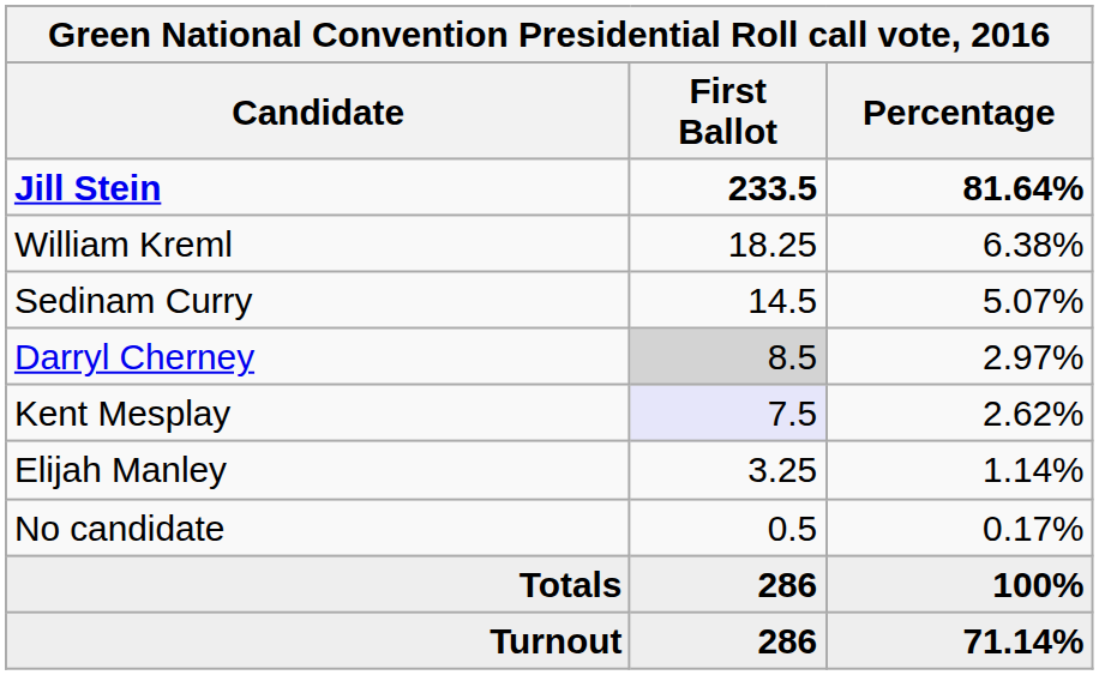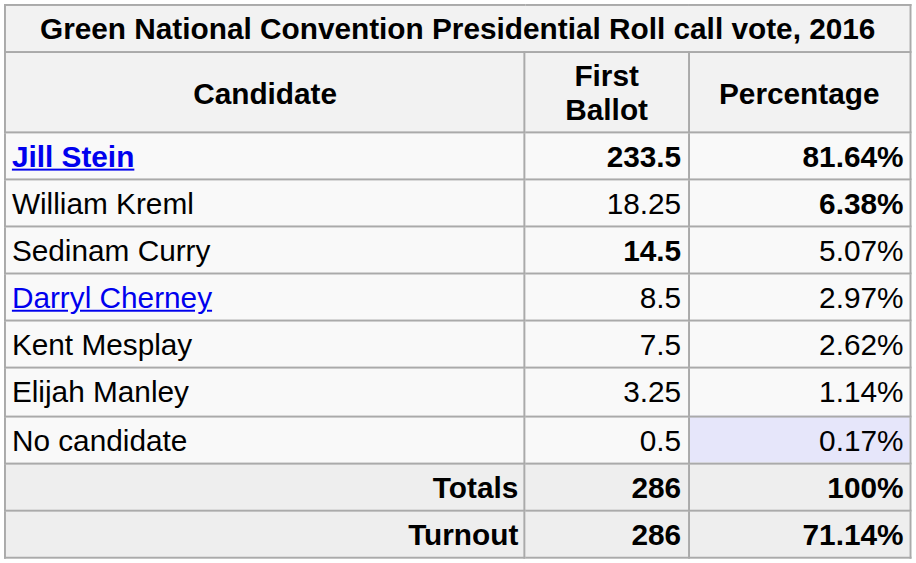William Kreml | Percentage: normal -> bold
Sedinam Curry | First Ballot: normal -> bold
Darryl Cherney | First Ballot: lightgrey background -> no background
Kent Mesplay | First Ballot: lavender background -> no background
No candidate | Percentage: no background -> lavender background
